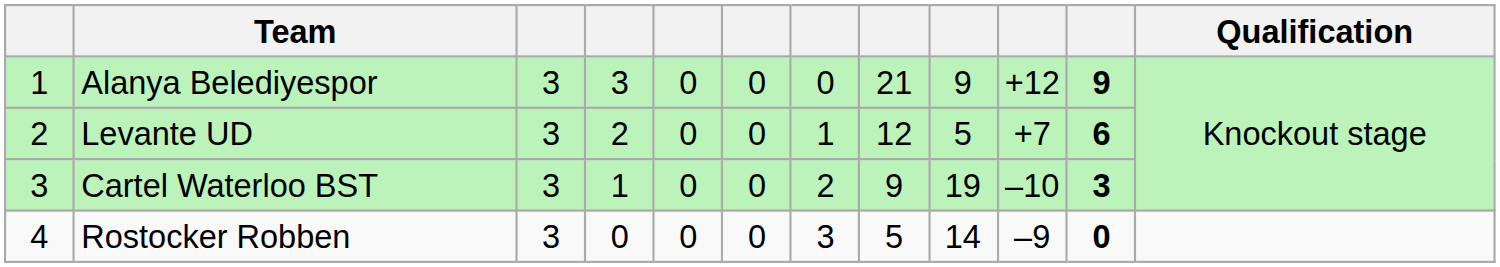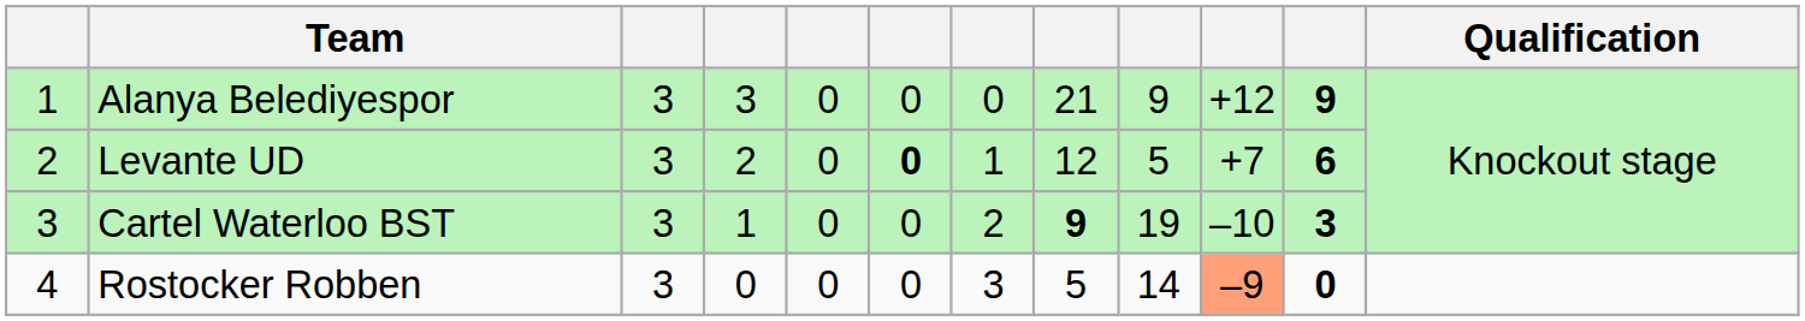Levante UD | column 6: normal -> bold
Cartel Waterloo BST | column 8: normal -> bold
Rostocker Robben | column 10: no background -> lightsalmon background
